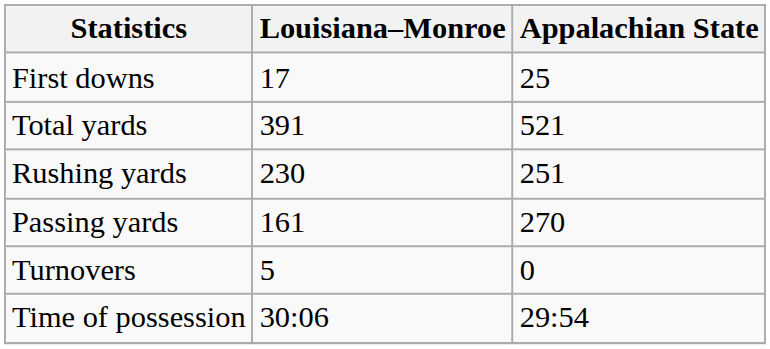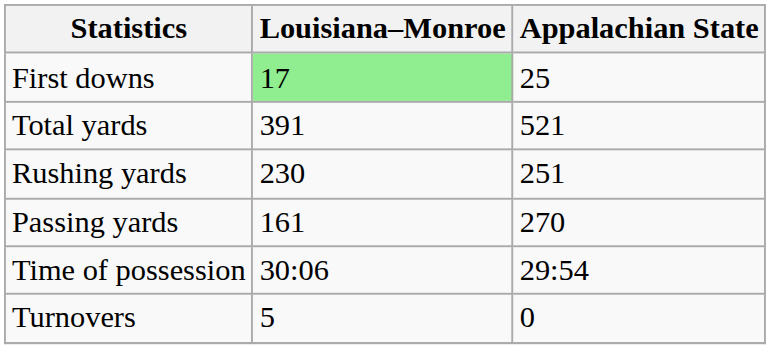First downs | Louisiana–Monroe: no background -> lightgreen background
rows swapped: Turnovers <-> Time of possession
